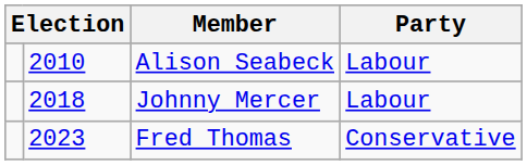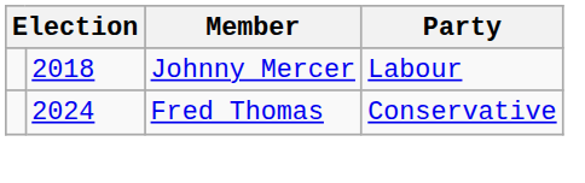- row: 2010 | Alison Seabeck | Labour
Fred Thomas | column 2: 2023 -> 2024
